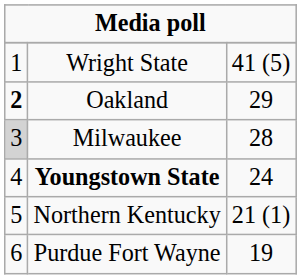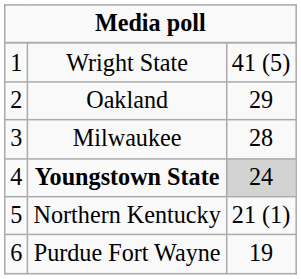Oakland | column 1: bold -> normal
Milwaukee | column 1: lightgrey background -> no background
Youngstown State | column 3: no background -> lightgrey background
